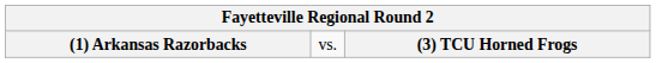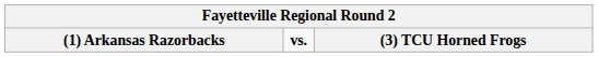(1) Arkansas Razorbacks | column 2: normal -> bold
